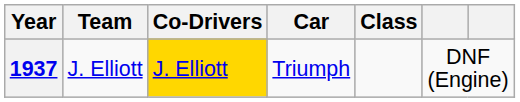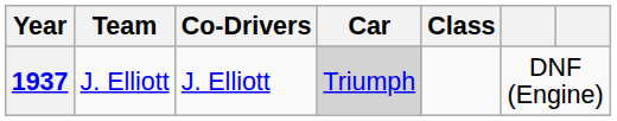1937 | Co-Drivers: gold background -> no background
1937 | Car: no background -> lightgrey background
